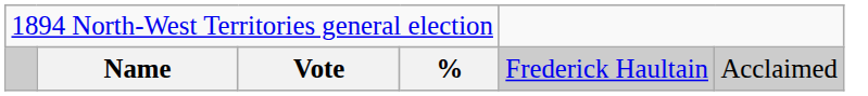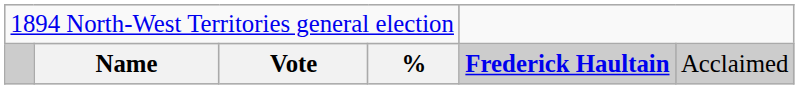Name | column 5: normal -> bold
